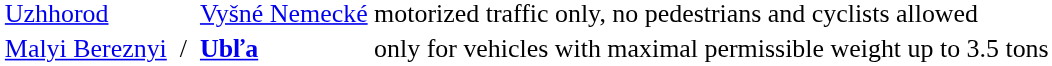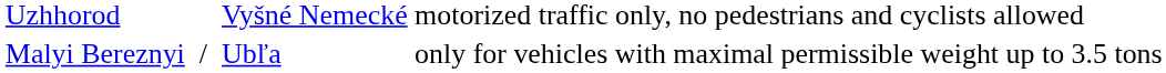Malyi Bereznyi | column 3: bold -> normal
